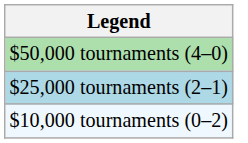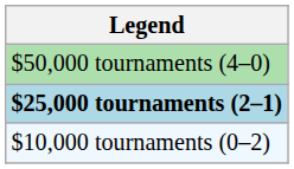row 3 | column 1: normal -> bold
